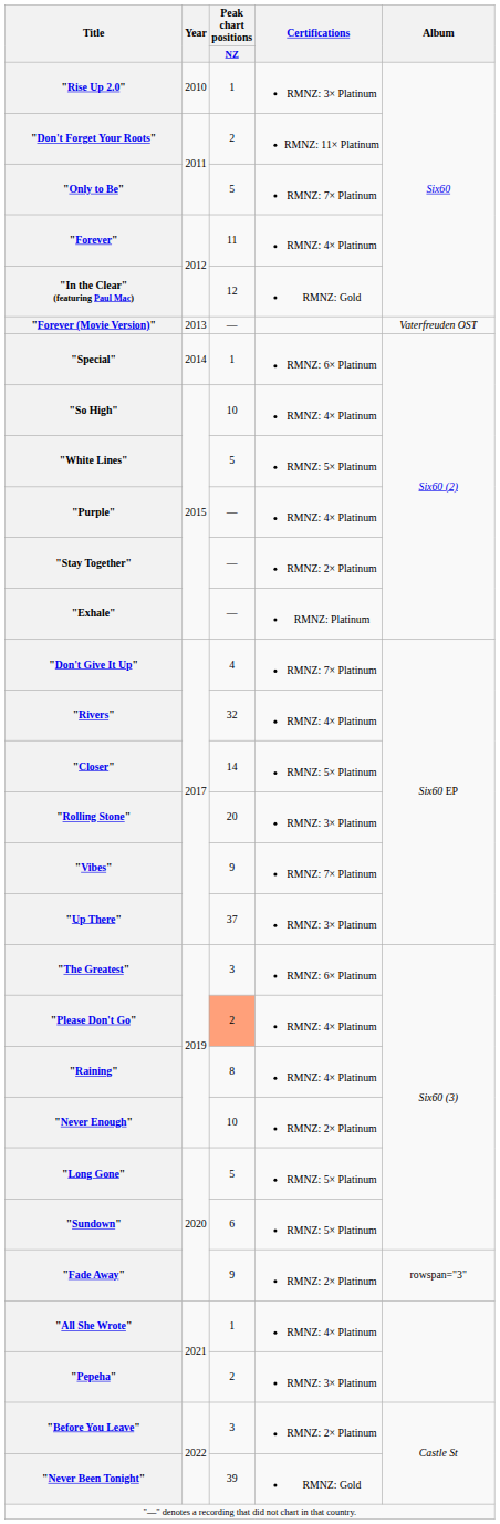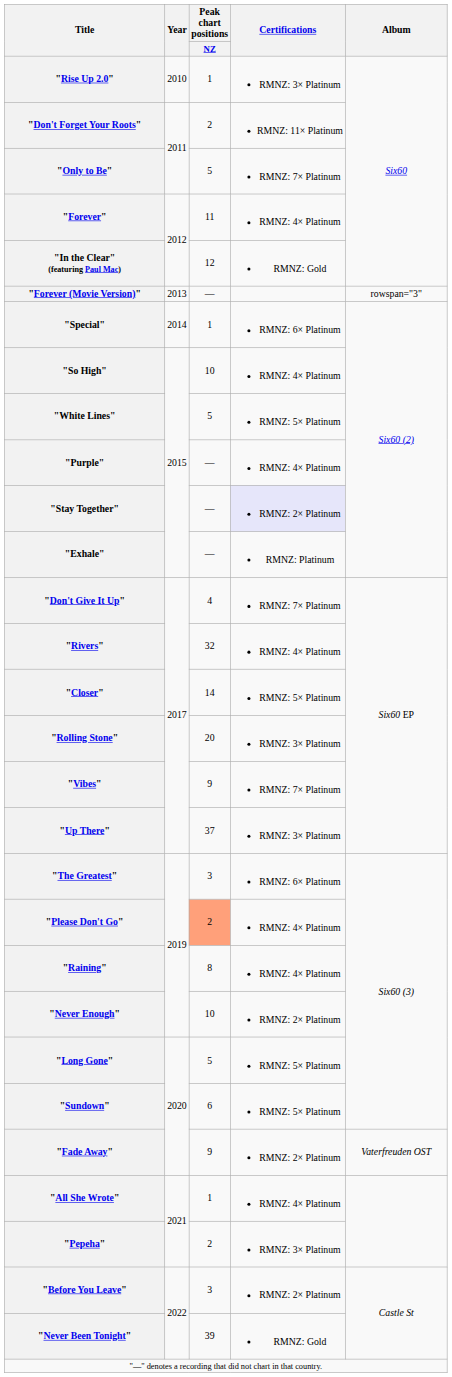"Forever (Movie Version)" | Album: Vaterfreuden OST -> rowspan="3"
"Stay Together" | Certifications: no background -> lavender background
"Fade Away" | Album: rowspan="3" -> Vaterfreuden OST
